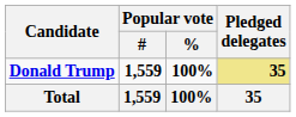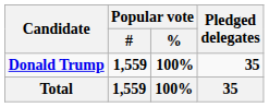Donald Trump | Pledged delegates: khaki background -> no background
